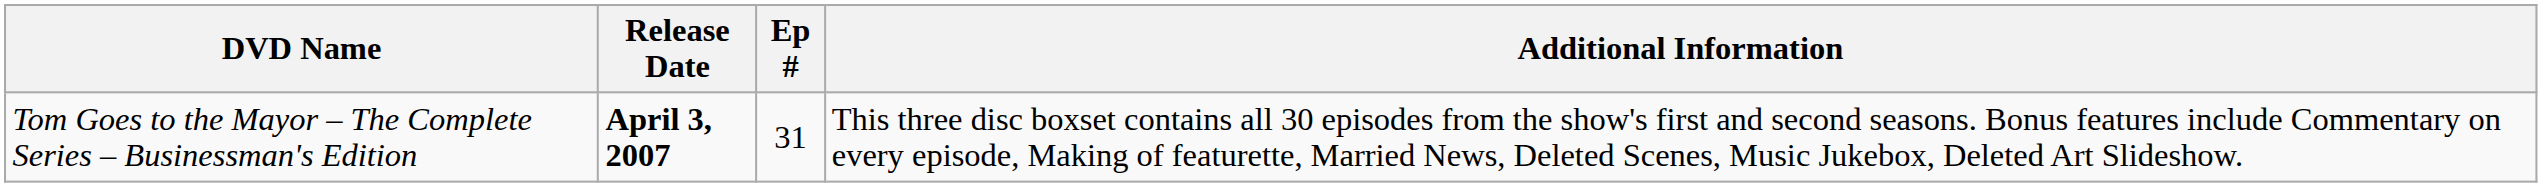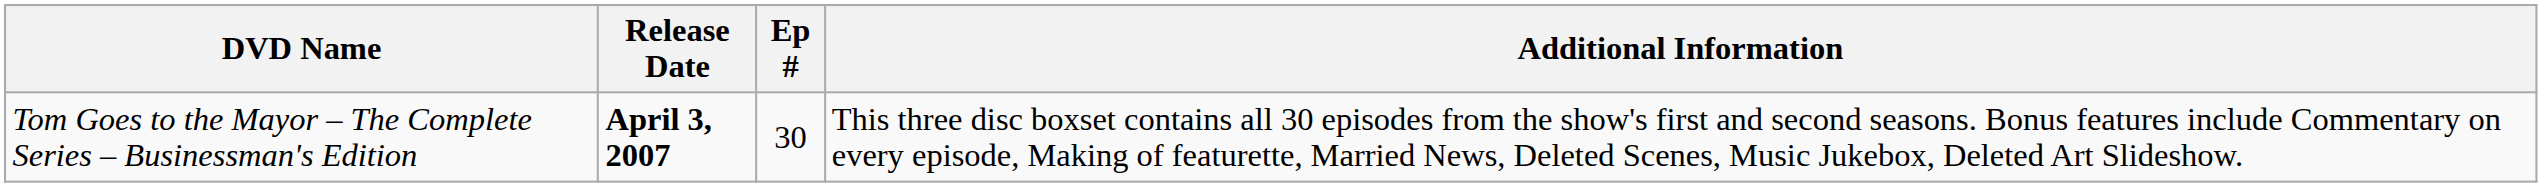row 2 | Ep #: 31 -> 30
